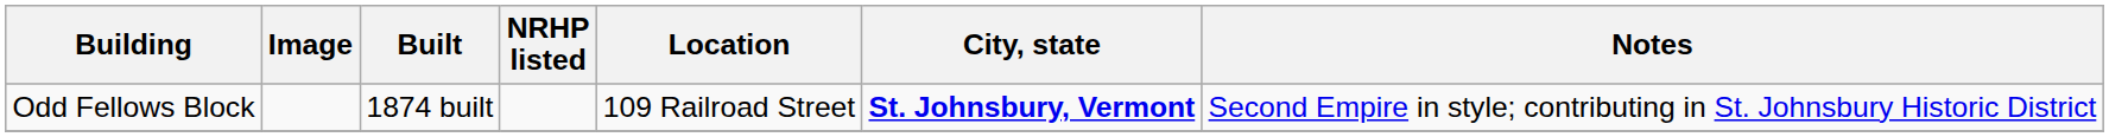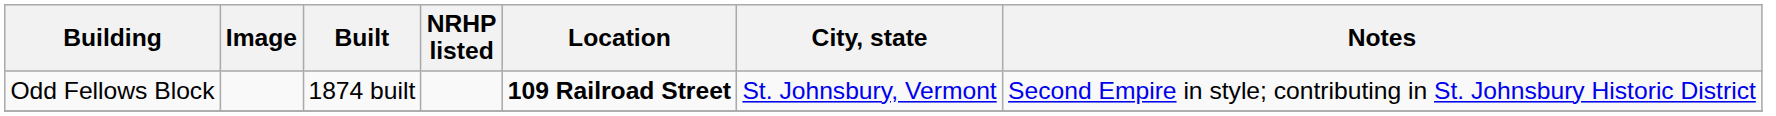Odd Fellows Block | Location: normal -> bold
Odd Fellows Block | City, state: bold -> normal
